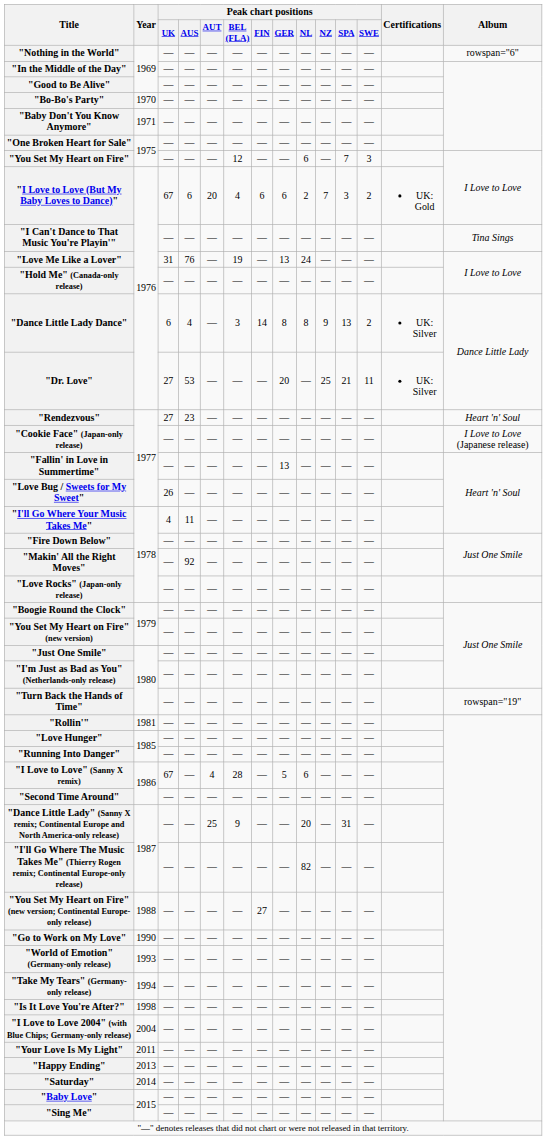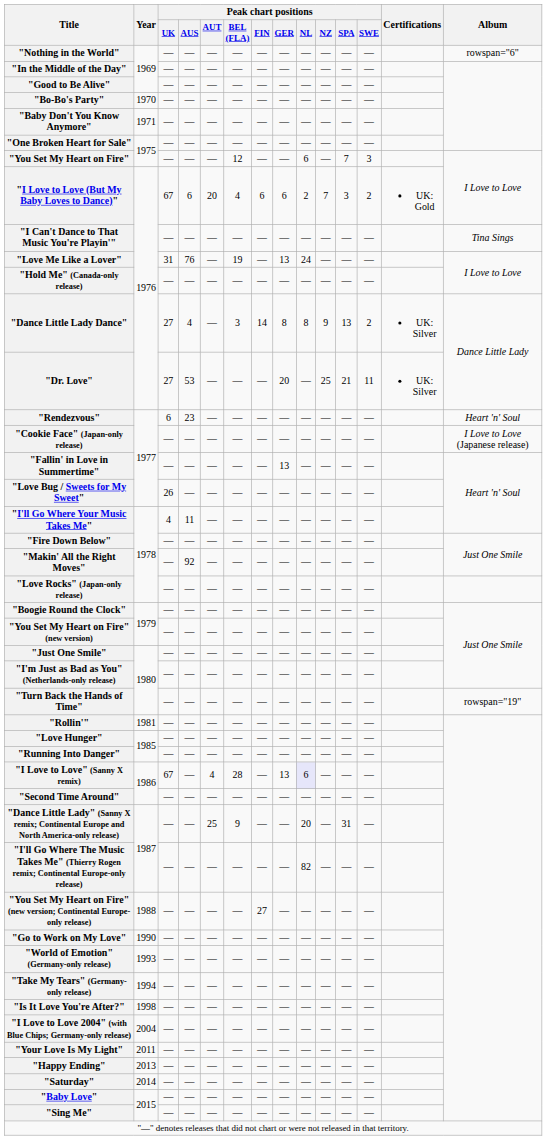"Dance Little Lady Dance" | Peak chart positions / UK: 6 -> 27
"Rendezvous" | Peak chart positions / UK: 27 -> 6
"I Love to Love" (Sanny X remix) | Peak chart positions / GER: 5 -> 13
"I Love to Love" (Sanny X remix) | Peak chart positions / NL: no background -> lavender background
